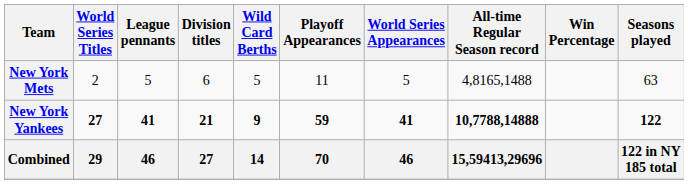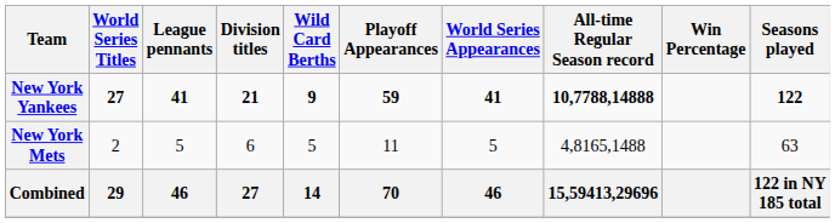rows swapped: New York Mets <-> New York Yankees
